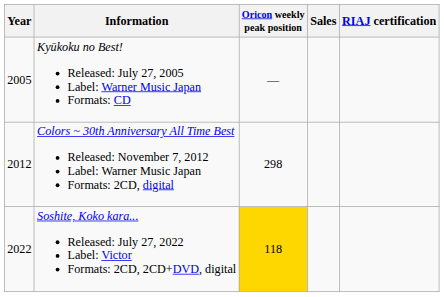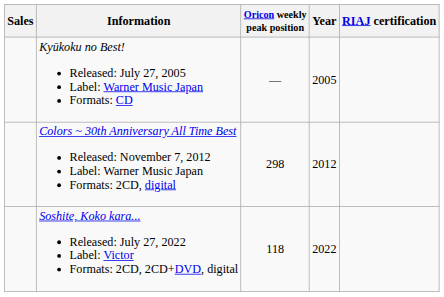columns swapped: Year <-> Sales
row 4 | Oricon weekly peak position: gold background -> no background
